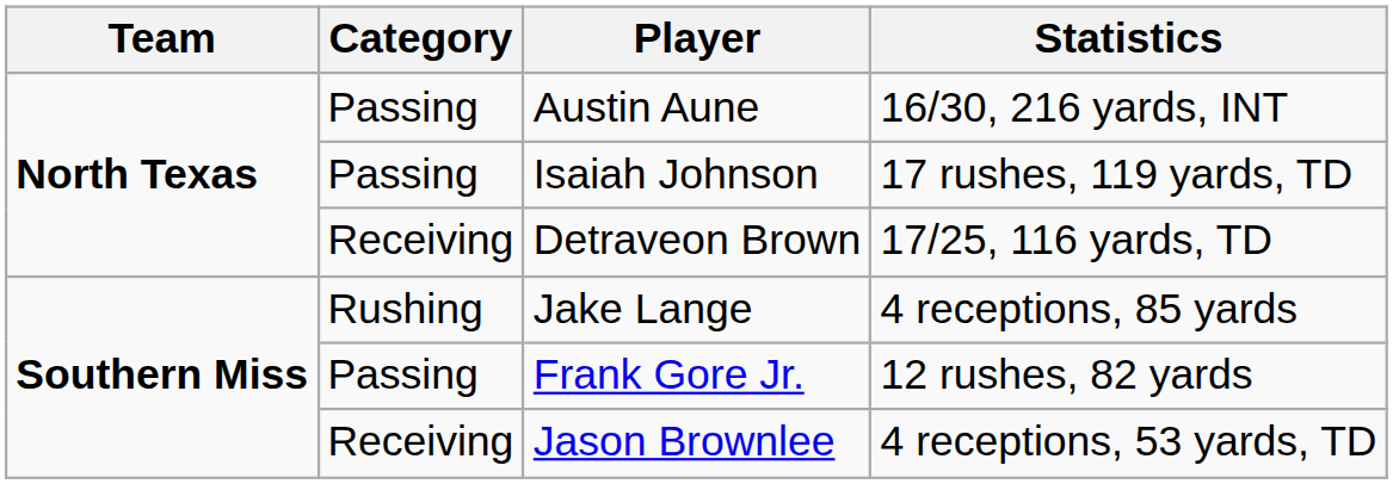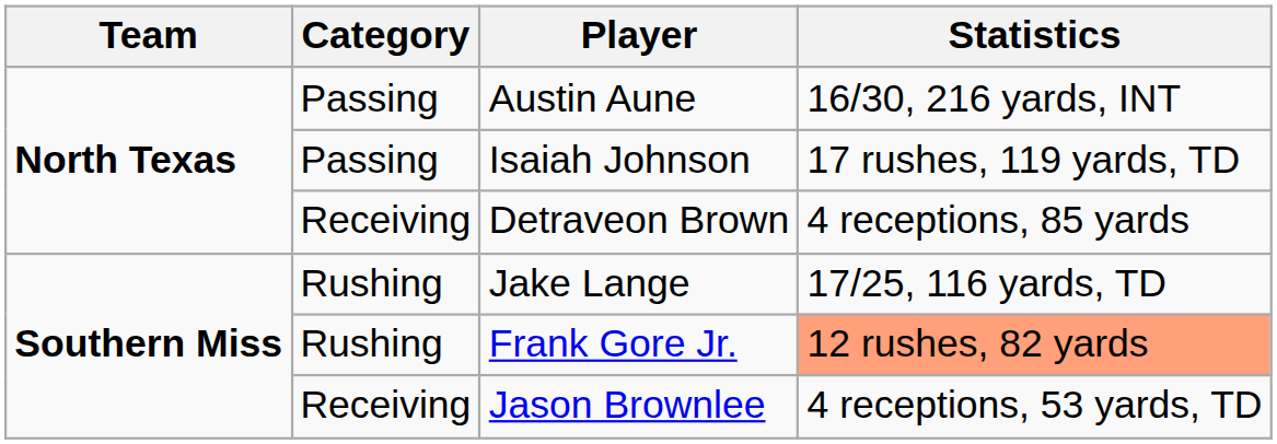Detraveon Brown | Statistics: 17/25, 116 yards, TD -> 4 receptions, 85 yards
Jake Lange | Statistics: 4 receptions, 85 yards -> 17/25, 116 yards, TD
Frank Gore Jr. | Category: Passing -> Rushing
Frank Gore Jr. | Statistics: no background -> lightsalmon background
